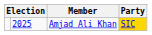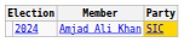Amjad Ali Khan | column 2: 2025 -> 2024
